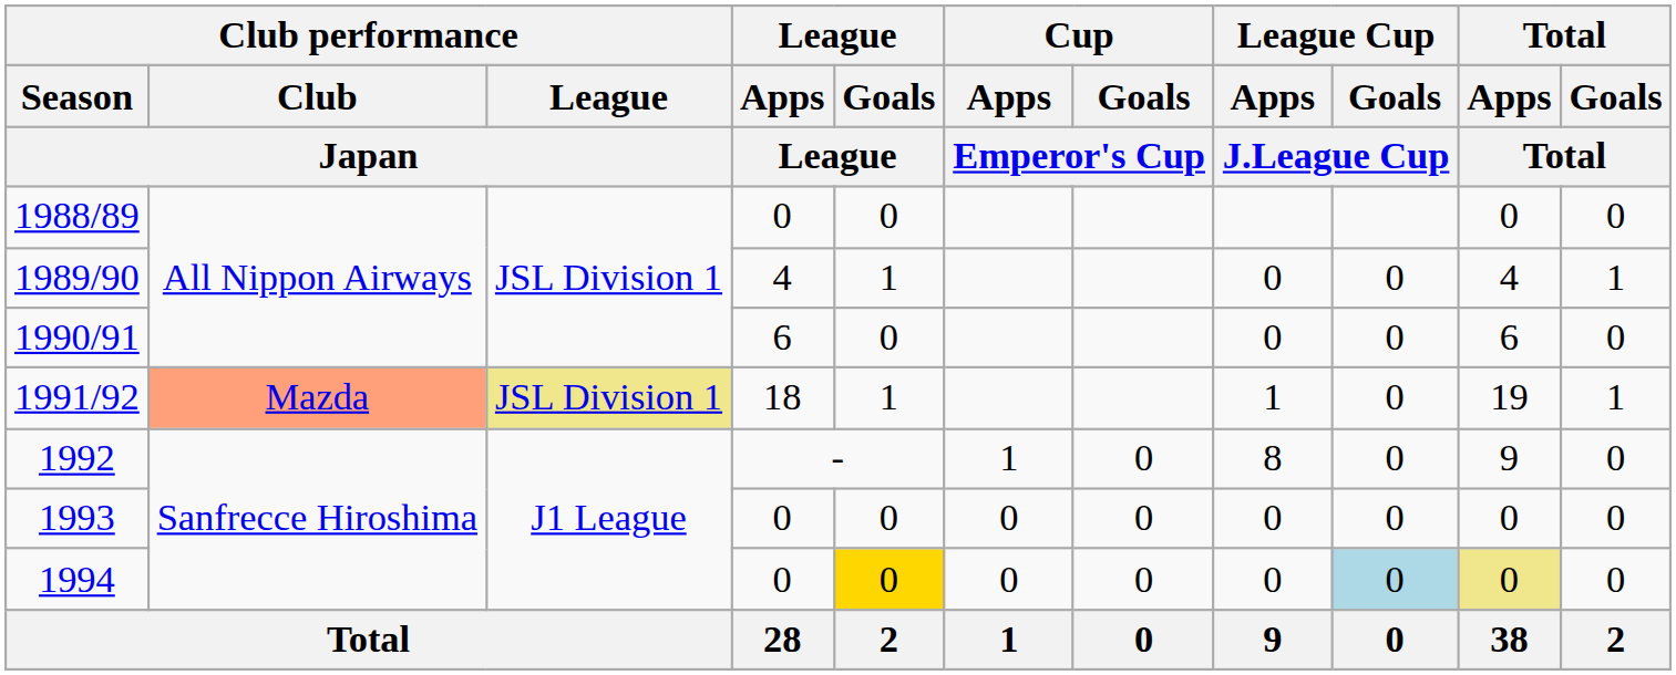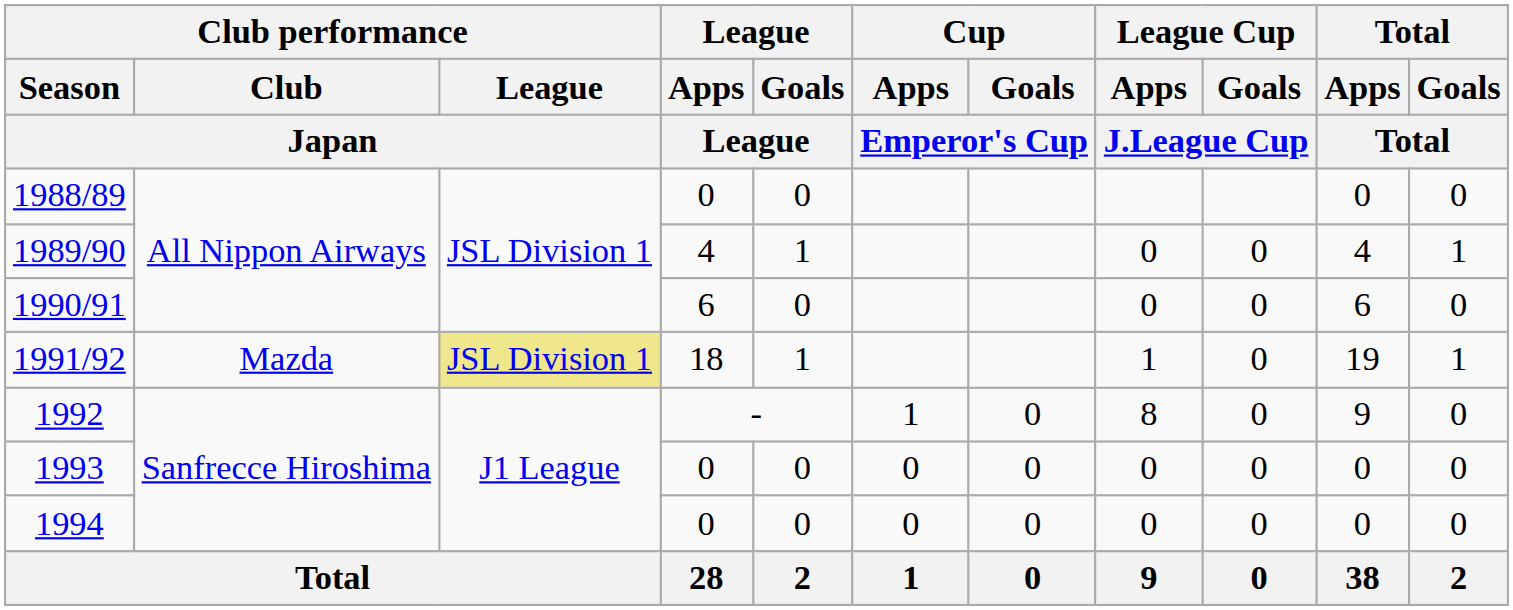1991/92 | Club performance / Club / Japan: lightsalmon background -> no background
1994 | League / Goals / League: gold background -> no background
1994 | League Cup / Goals / J.League Cup: lightblue background -> no background
1994 | Total / Apps / Total: khaki background -> no background
